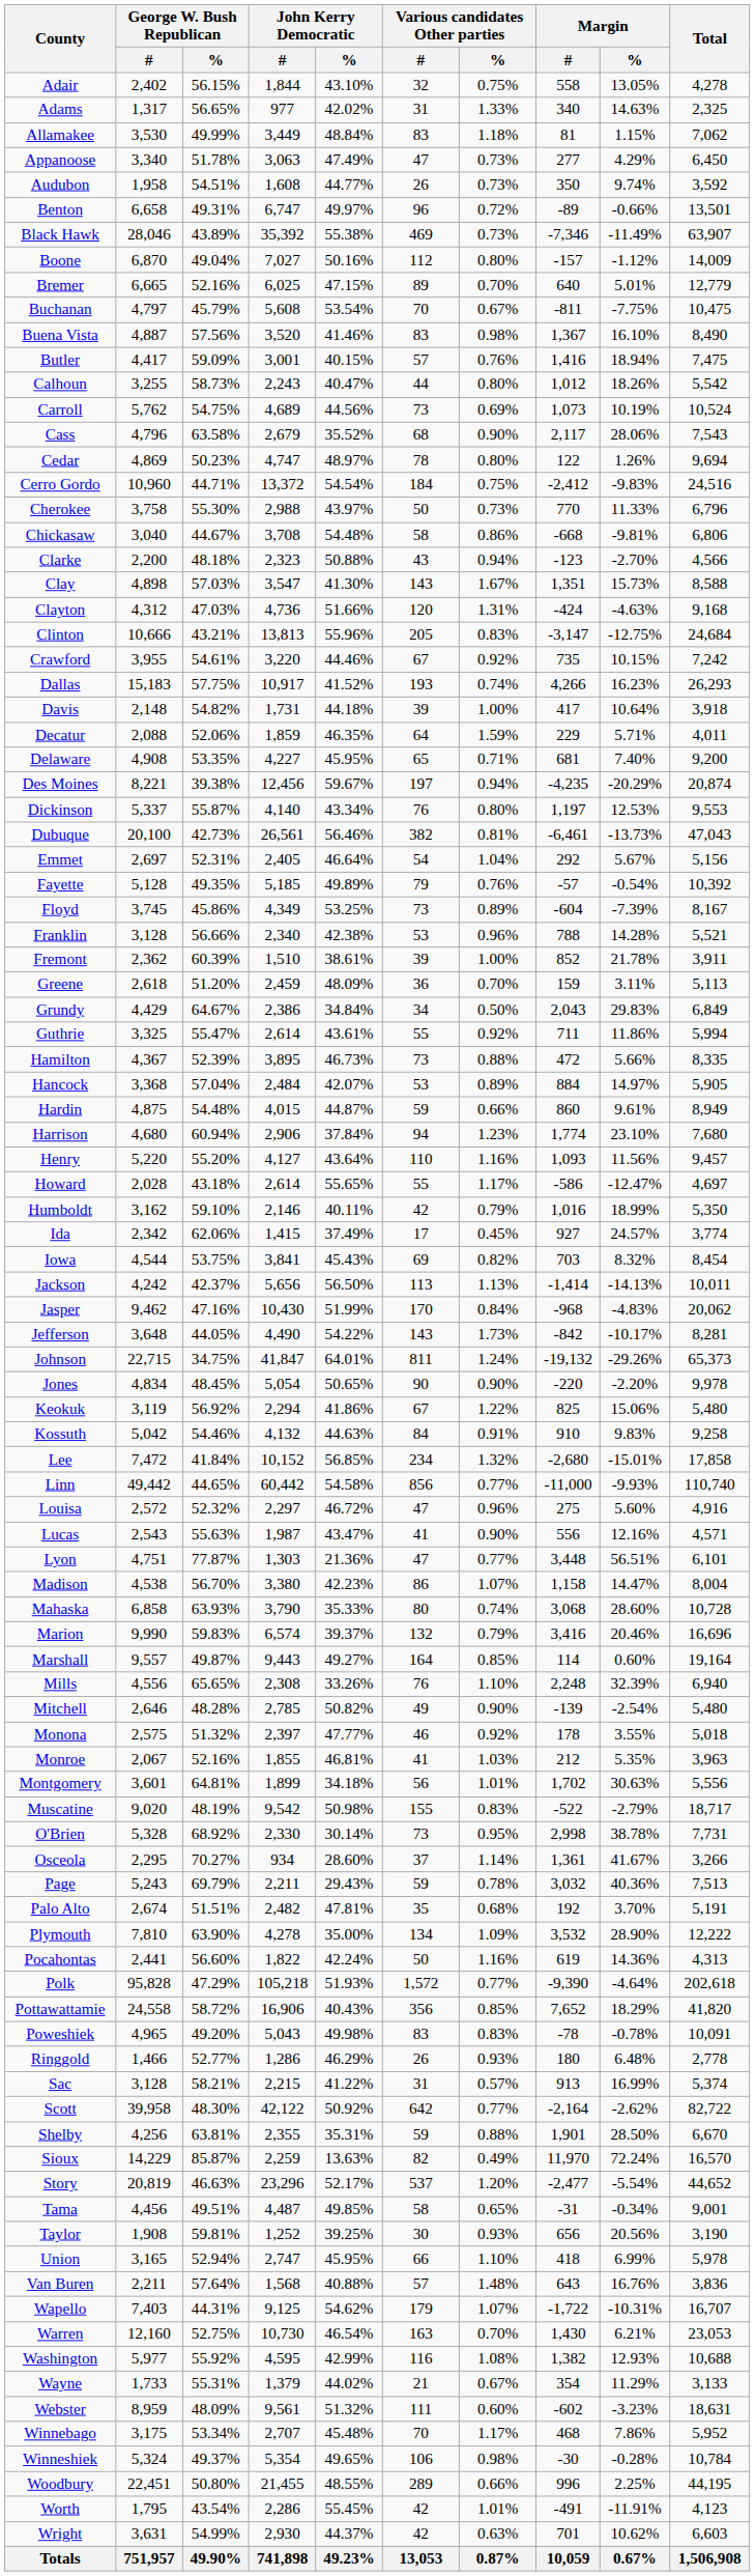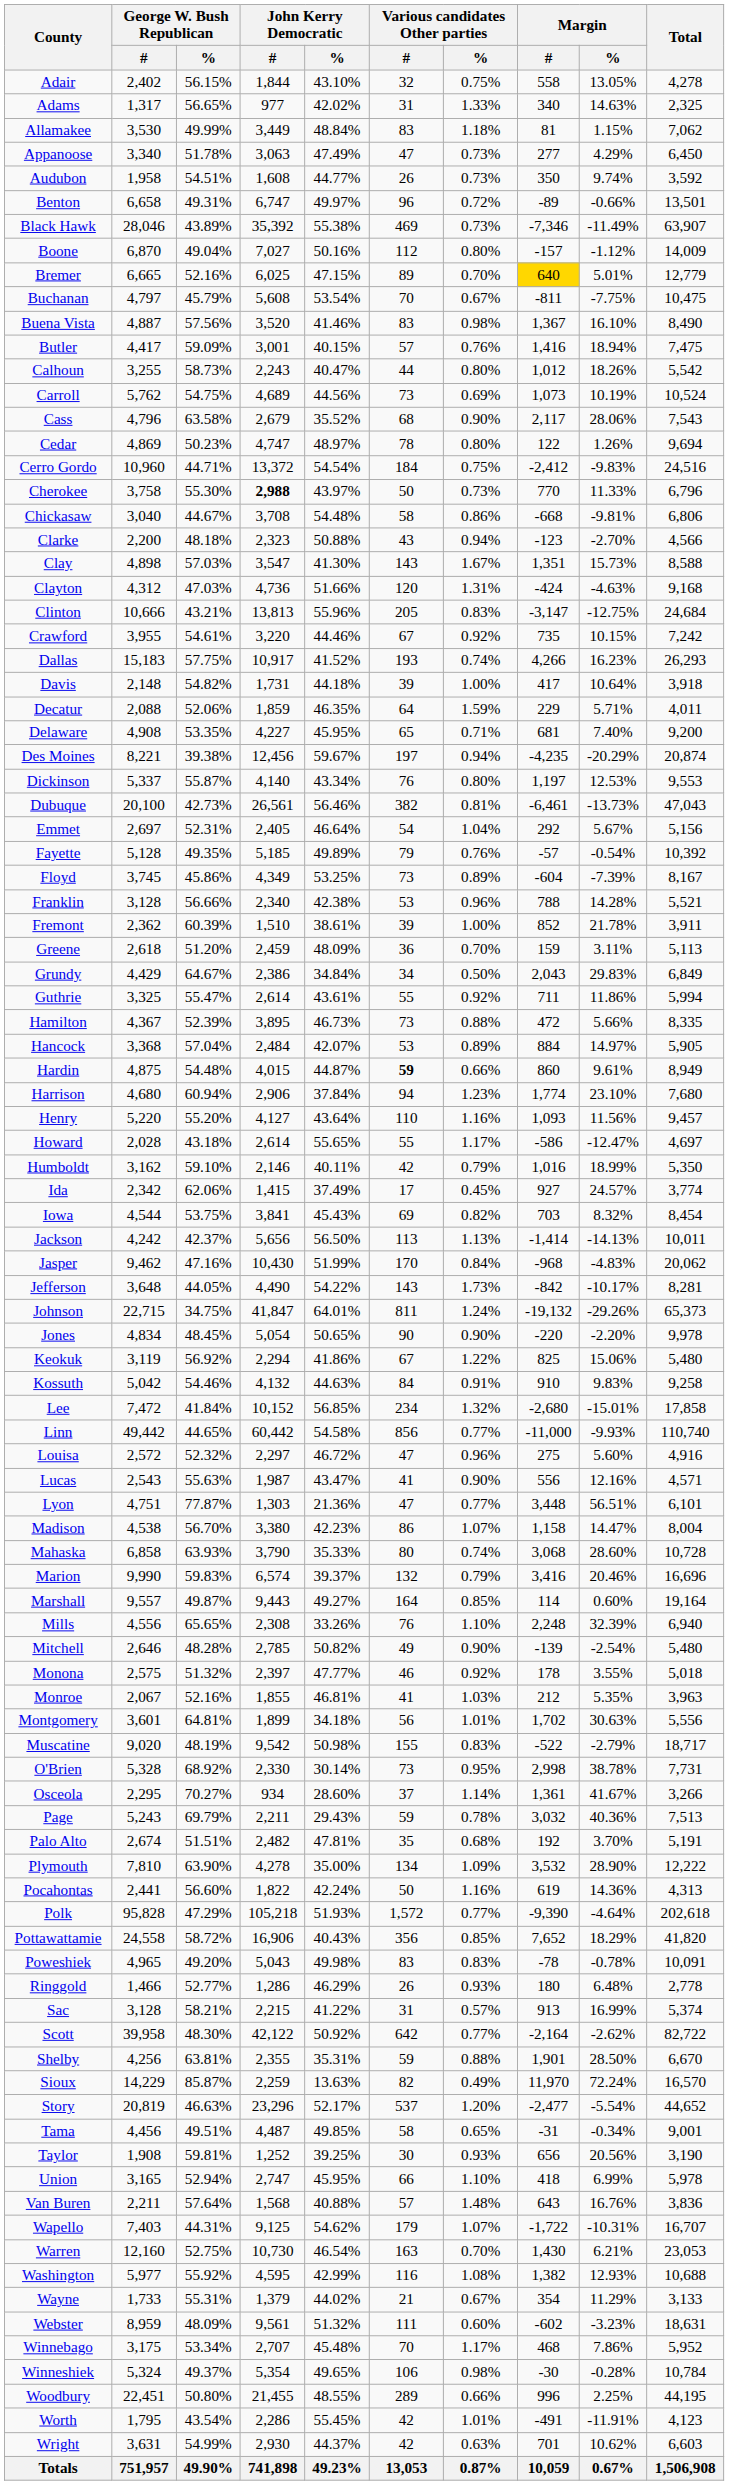Bremer | Margin / #: no background -> gold background
Cherokee | John Kerry Democratic / #: normal -> bold
Hardin | Various candidates Other parties / #: normal -> bold
